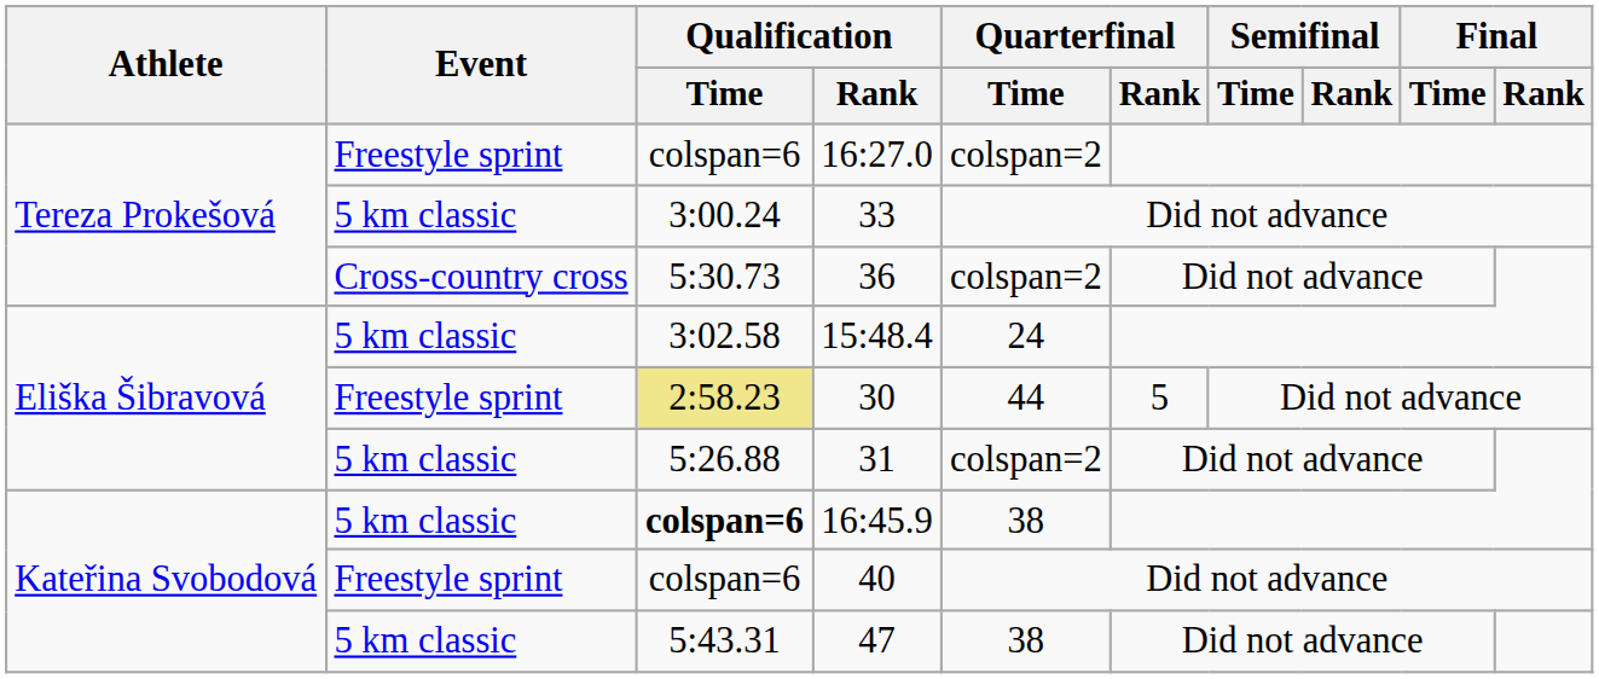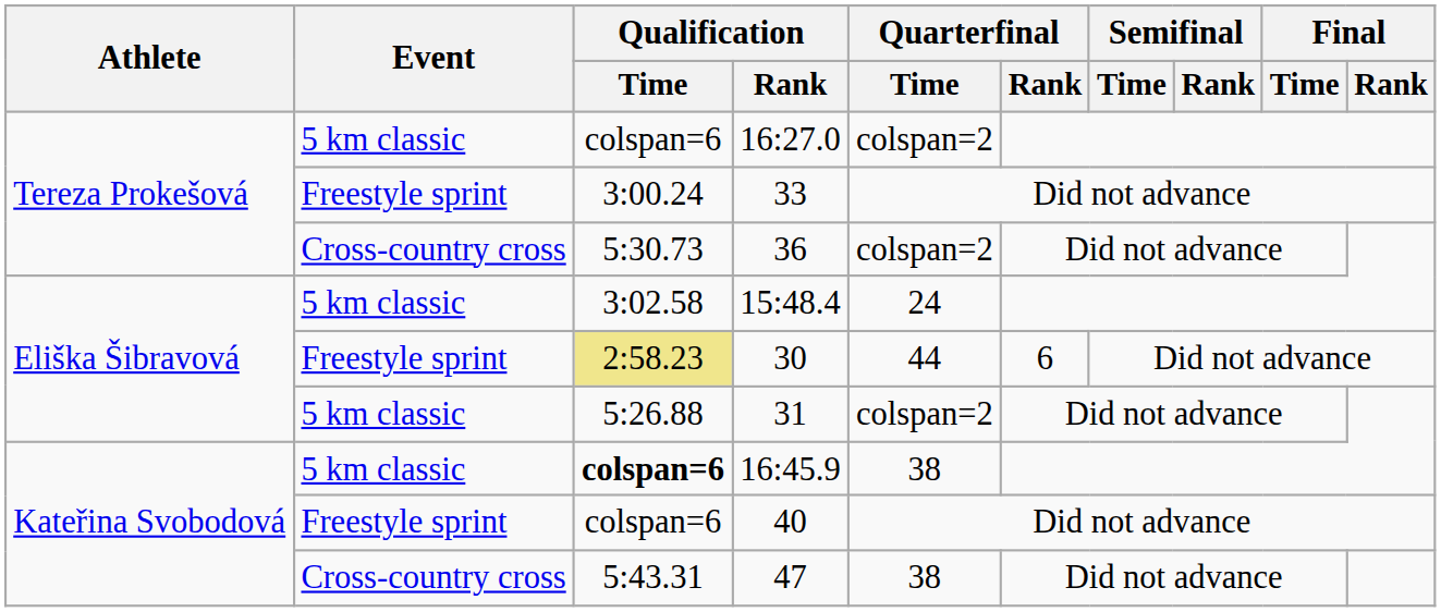16:27.0 | Event: Freestyle sprint -> 5 km classic
33 | Event: 5 km classic -> Freestyle sprint
30 | Quarterfinal / Rank: 5 -> 6
47 | Event: 5 km classic -> Cross-country cross
